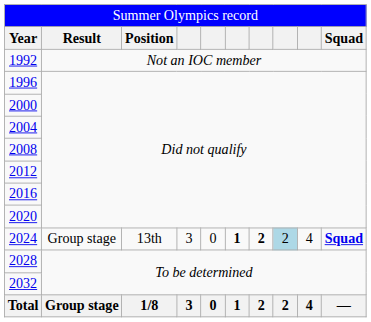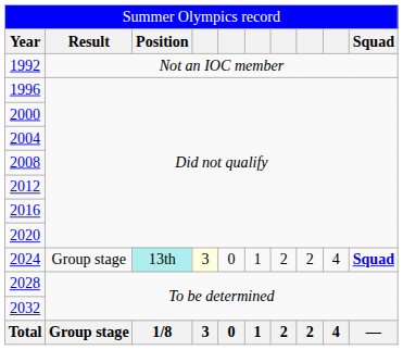2024 | column 3: no background -> paleturquoise background
2024 | column 4: no background -> lightyellow background
2024 | column 6: bold -> normal
2024 | column 7: bold -> normal
2024 | column 8: lightblue background -> no background
